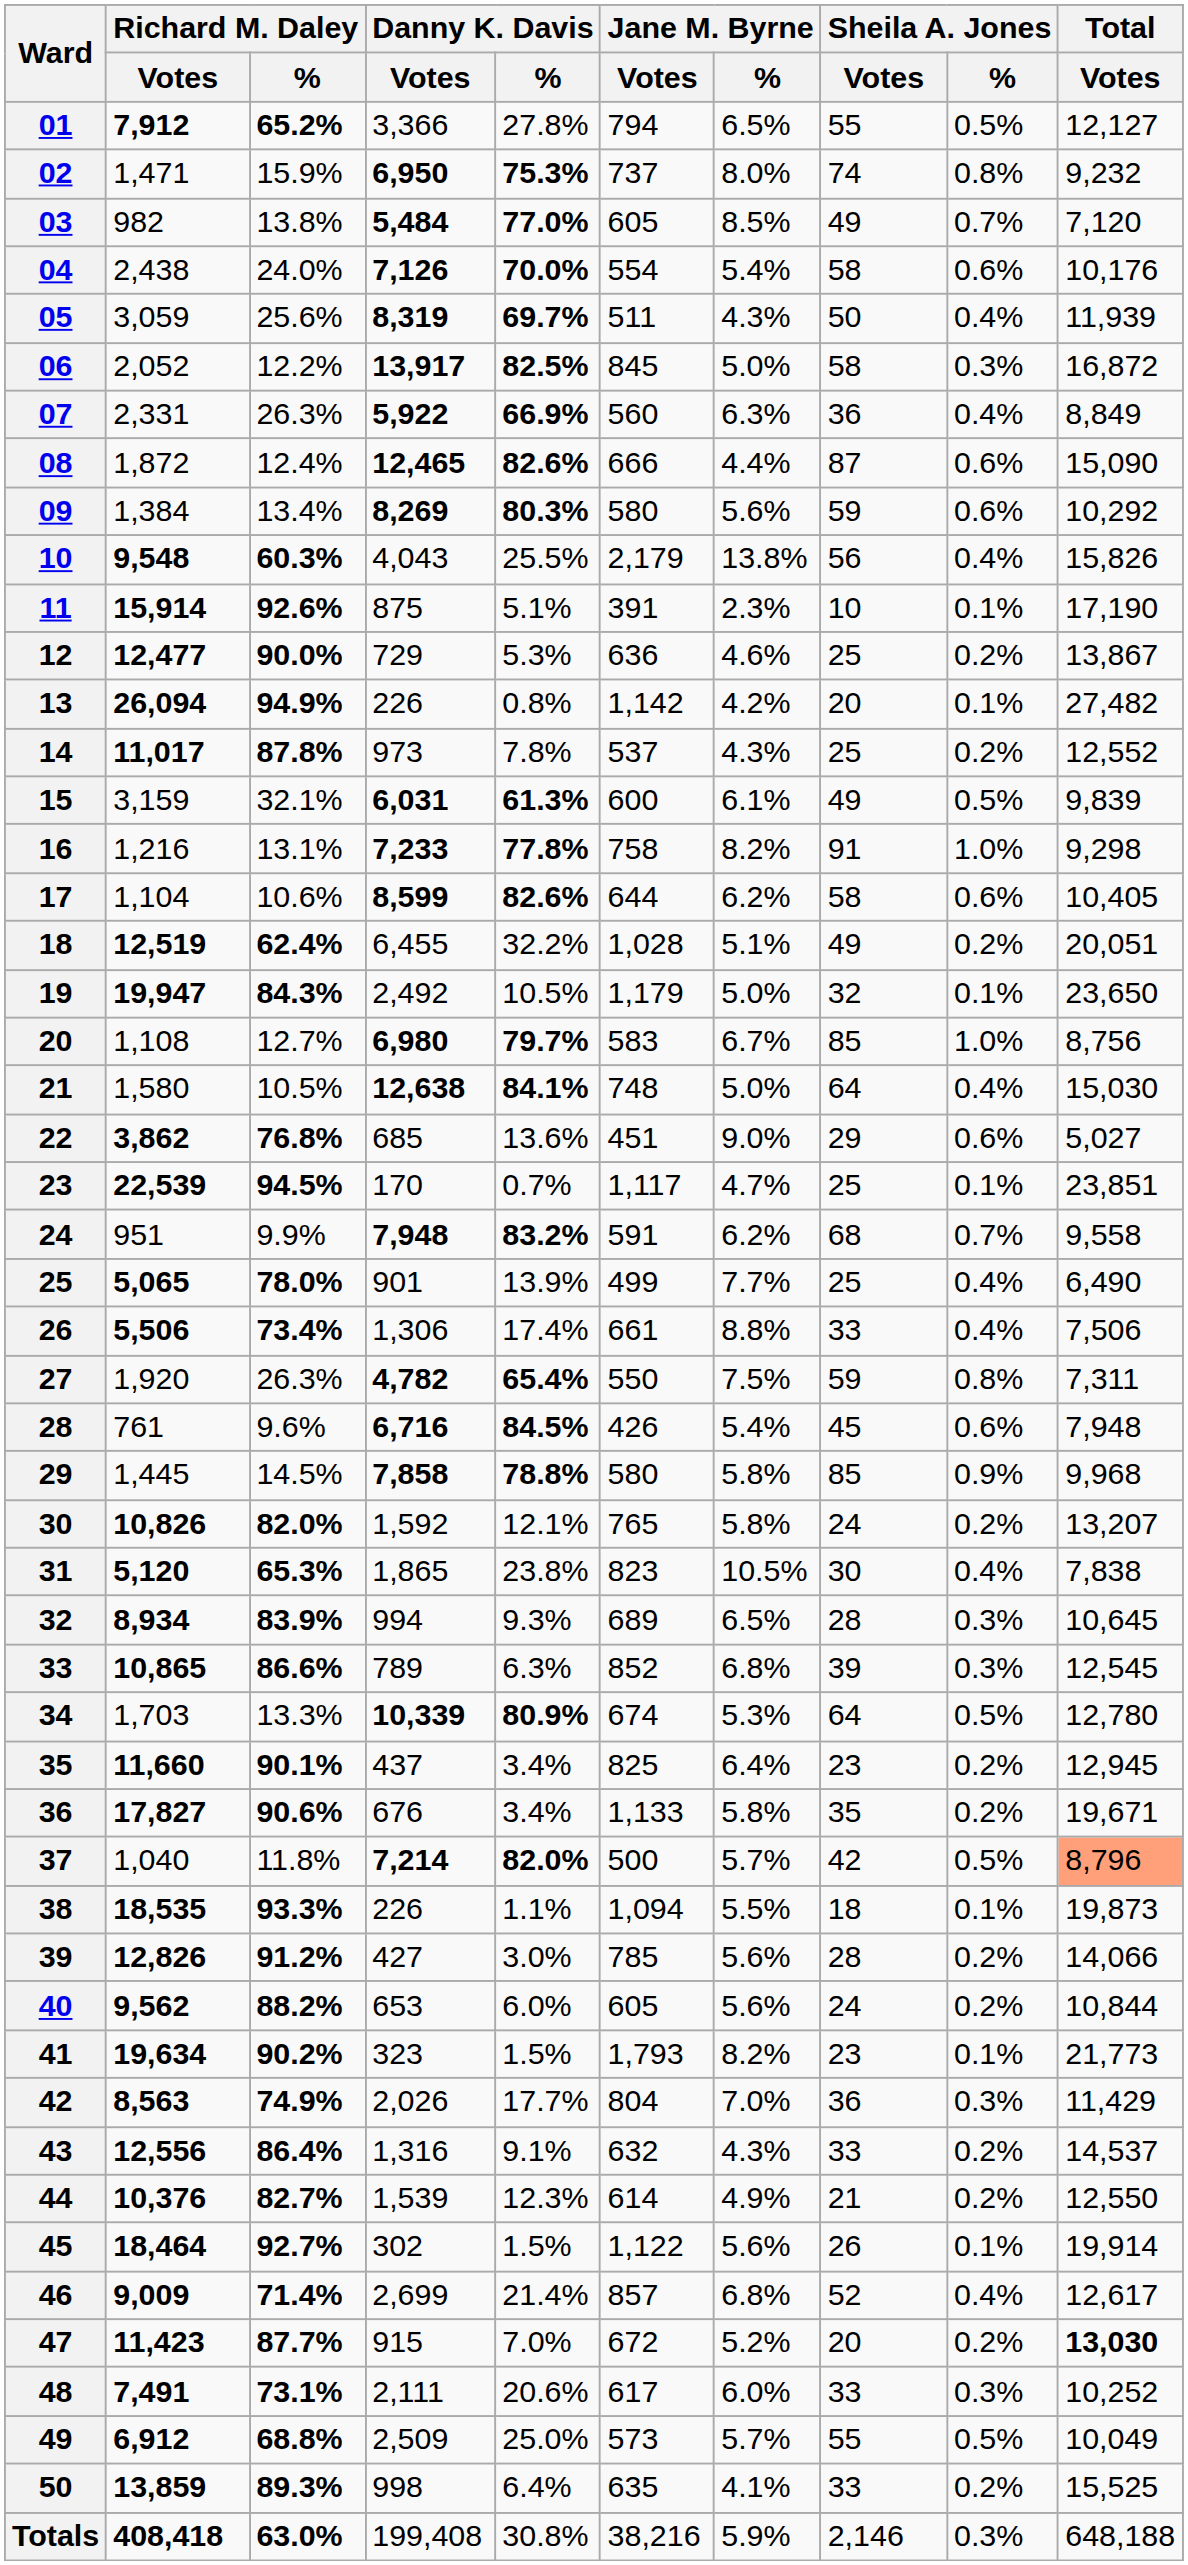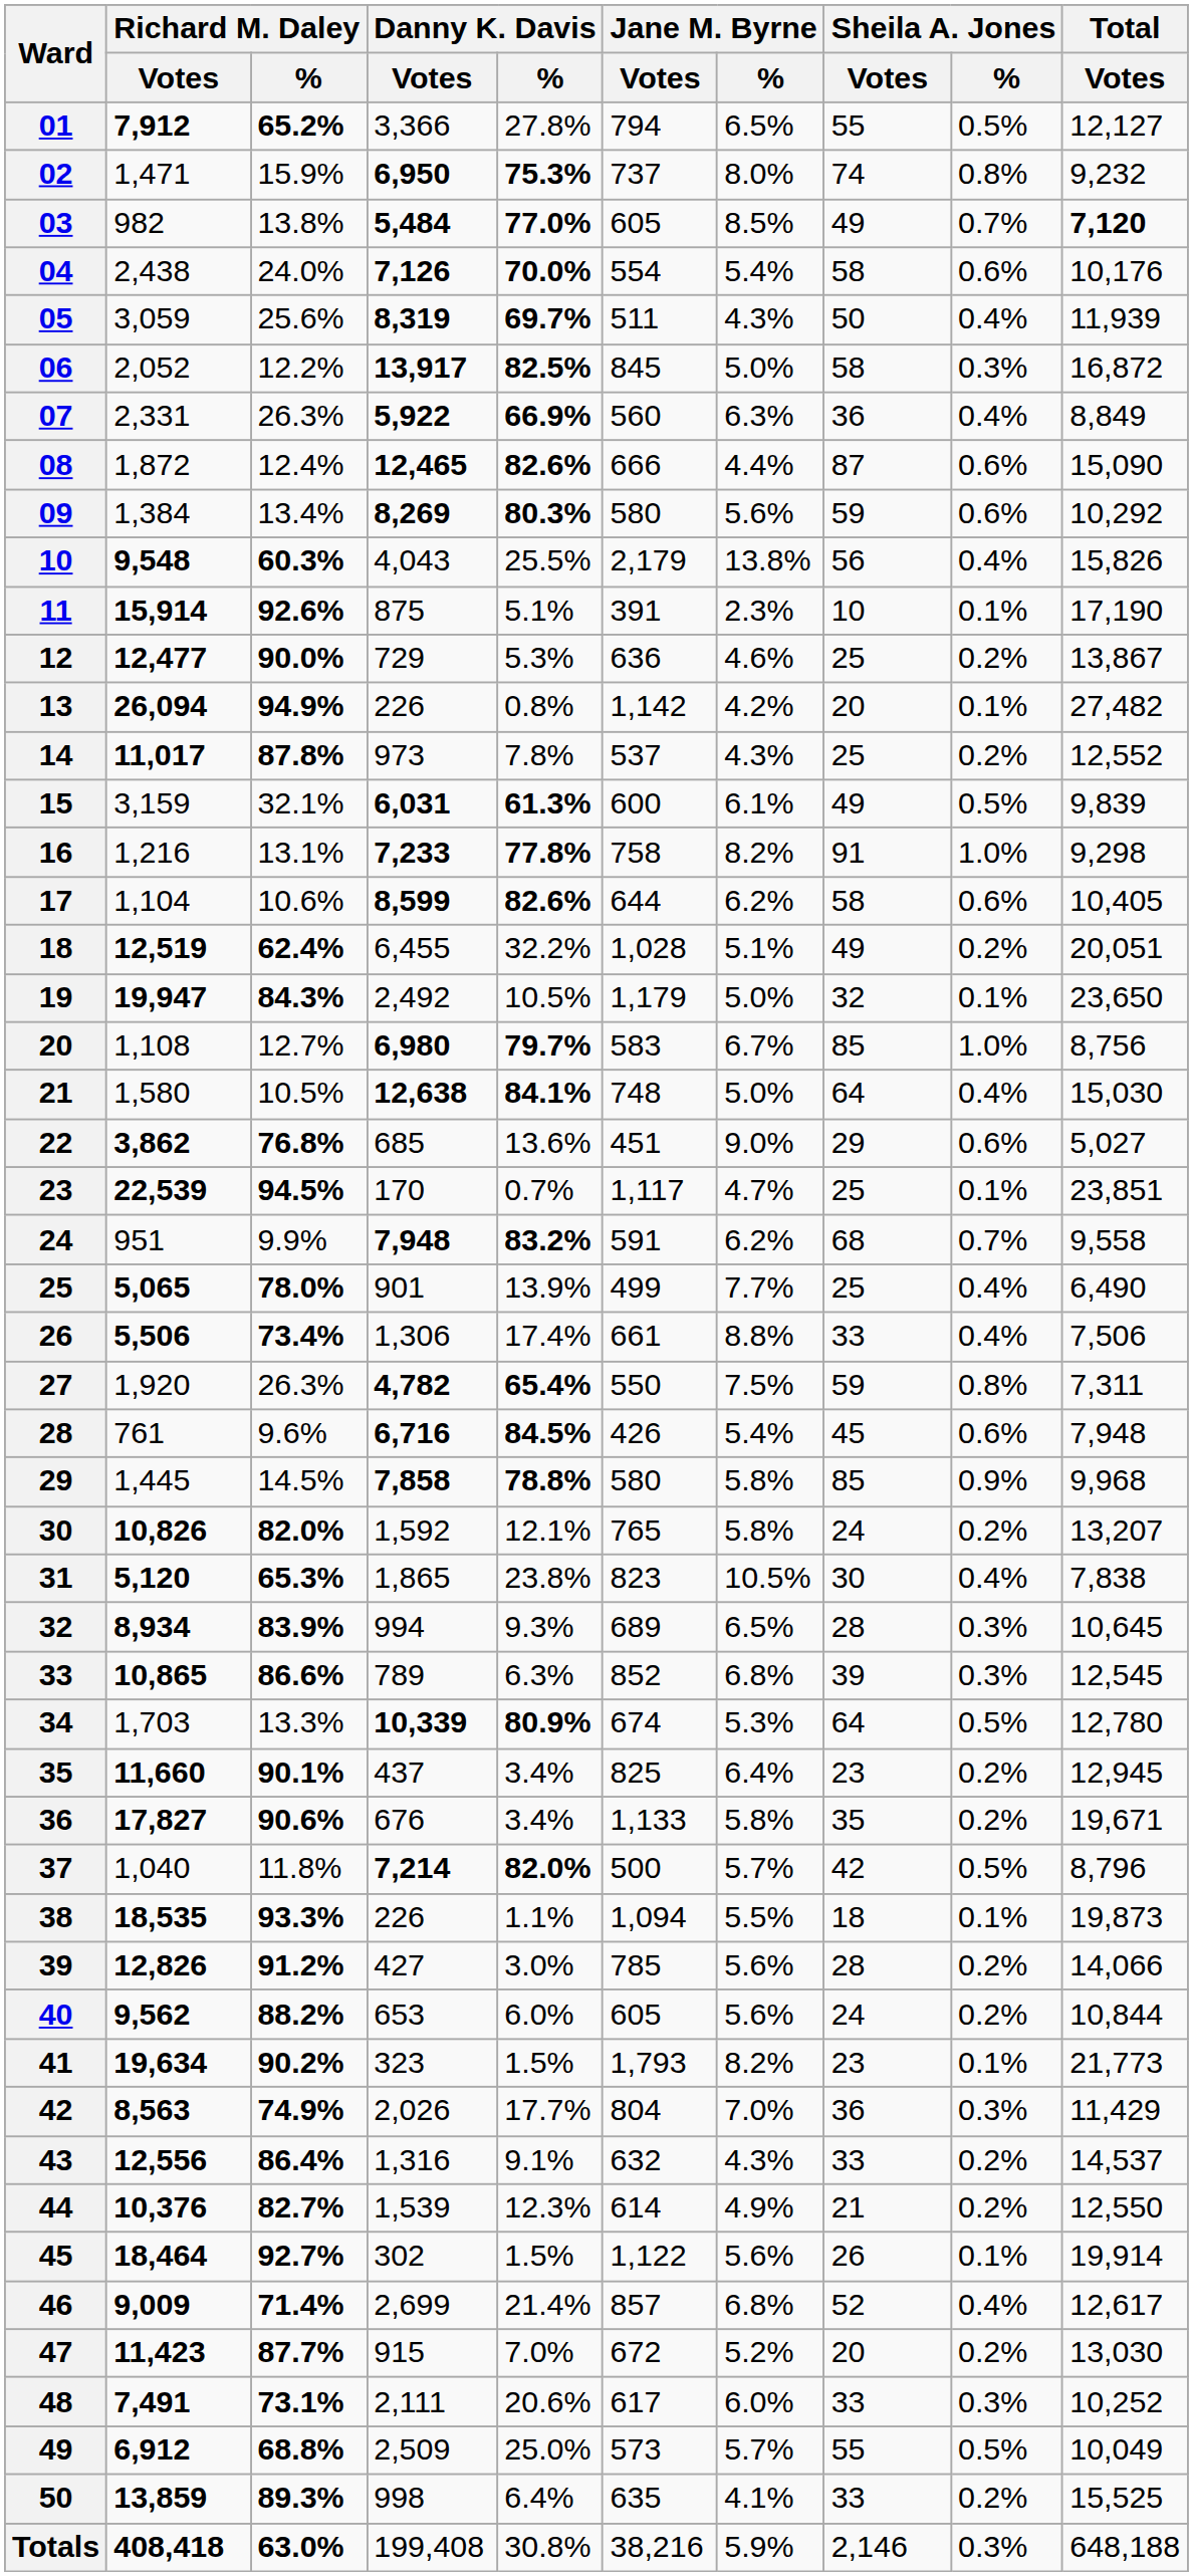03 | Total / Votes: normal -> bold
37 | Total / Votes: lightsalmon background -> no background
47 | Total / Votes: bold -> normal
